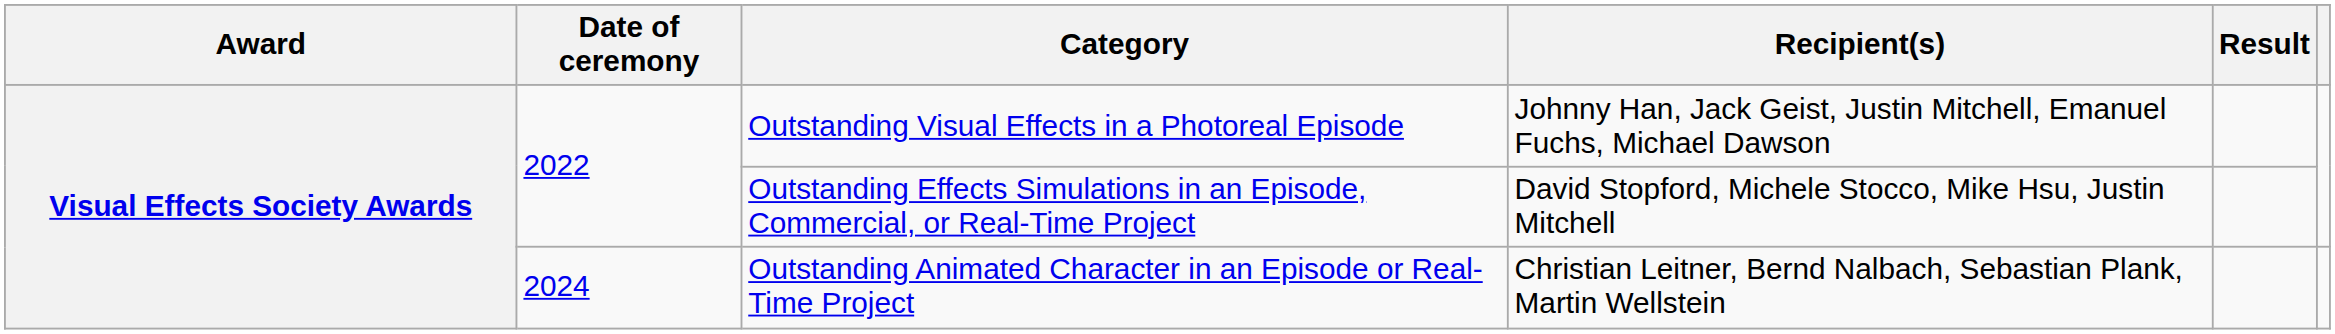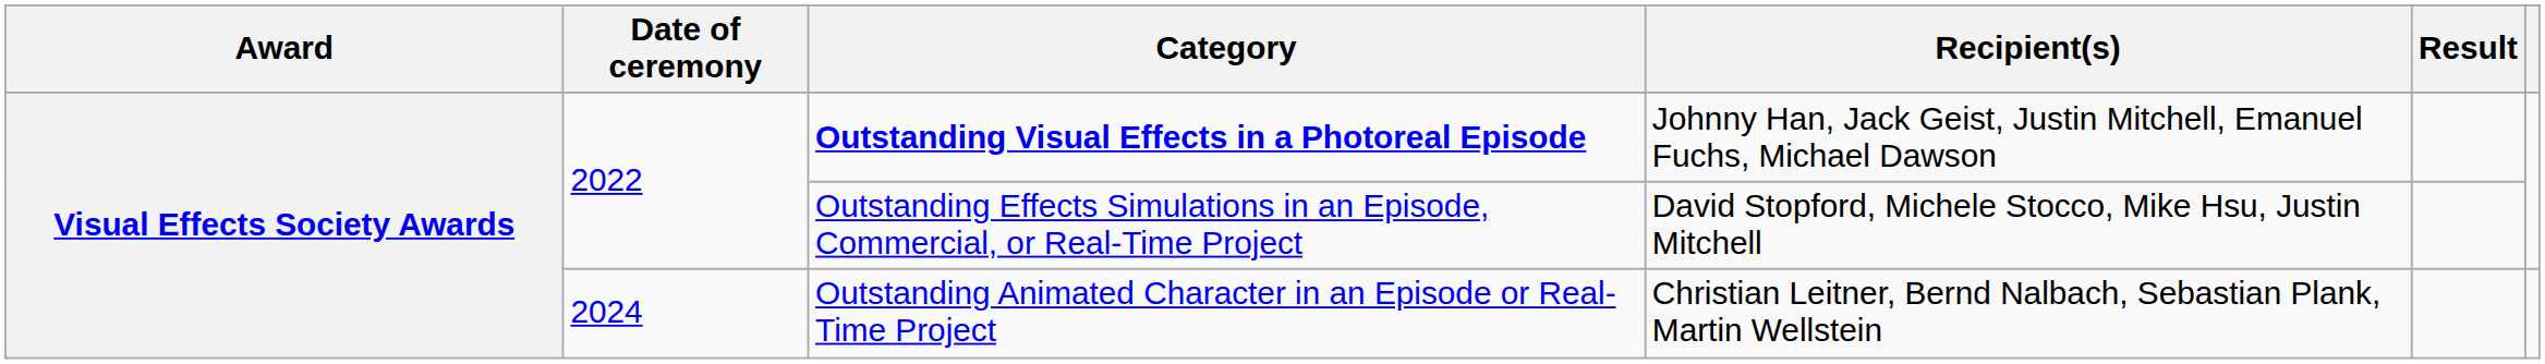Outstanding Visual Effects in a Photoreal Episode | Category: normal -> bold
